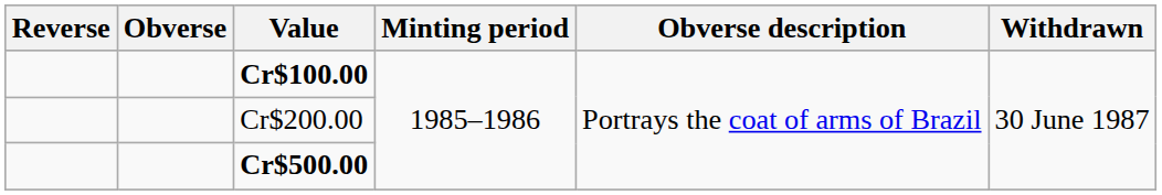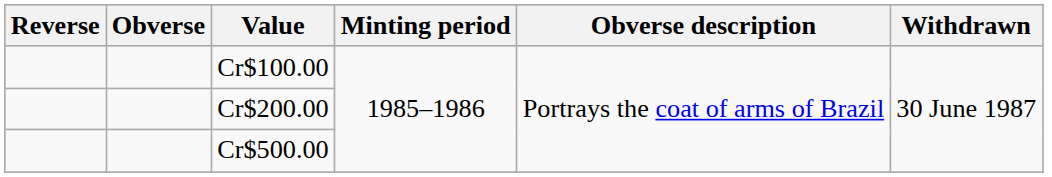Cr$100.00 | Value: bold -> normal
Cr$500.00 | Value: bold -> normal
